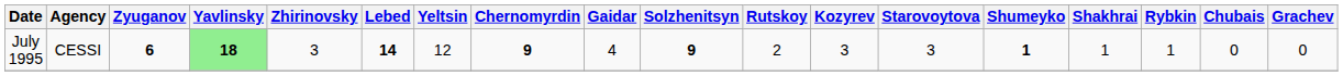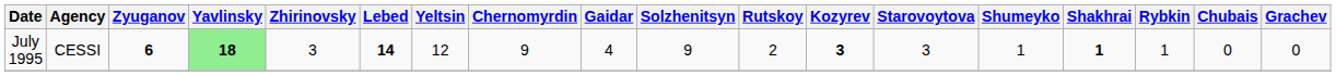July 1995 | Chernomyrdin: bold -> normal
July 1995 | Solzhenitsyn: bold -> normal
July 1995 | Kozyrev: normal -> bold
July 1995 | Shumeyko: bold -> normal
July 1995 | Shakhrai: normal -> bold
